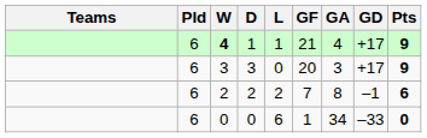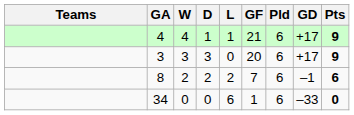columns swapped: Pld <-> GA
row 2 | W: bold -> normal
